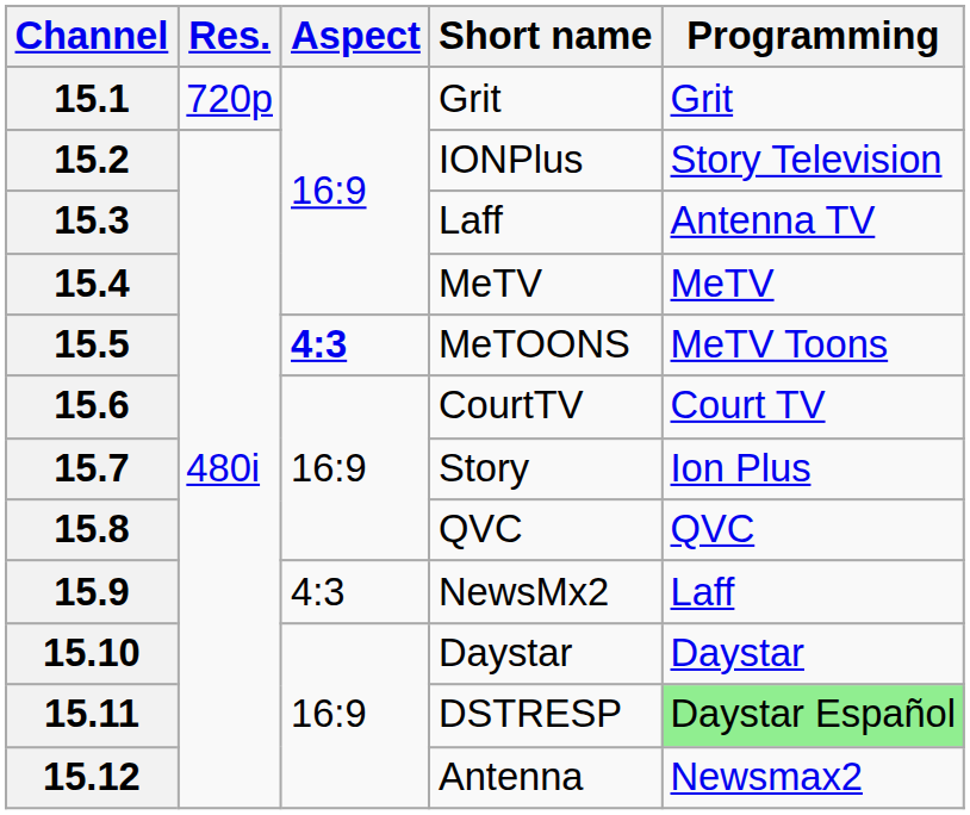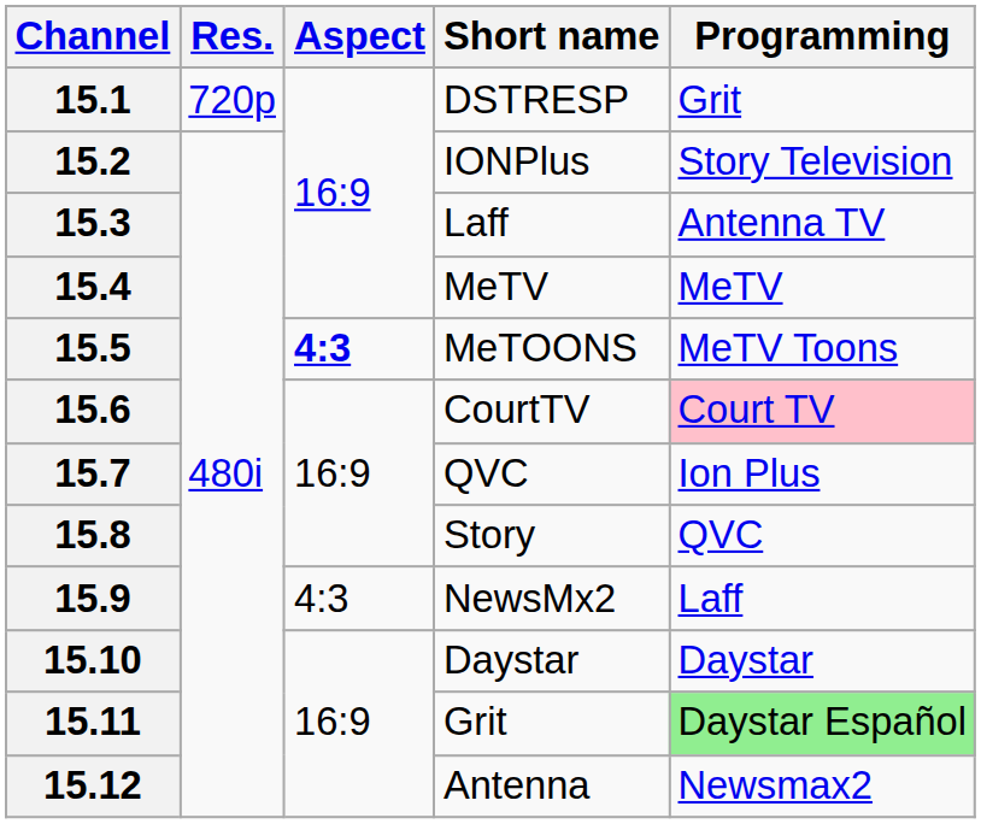15.1 | Short name: Grit -> DSTRESP
15.6 | Programming: no background -> pink background
15.7 | Short name: Story -> QVC
15.8 | Short name: QVC -> Story
15.11 | Short name: DSTRESP -> Grit
